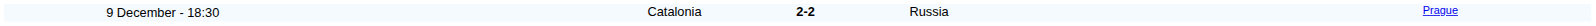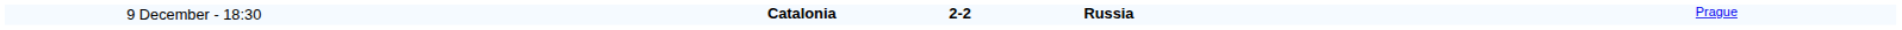Catalonia | column 2: normal -> bold
Catalonia | column 4: normal -> bold
